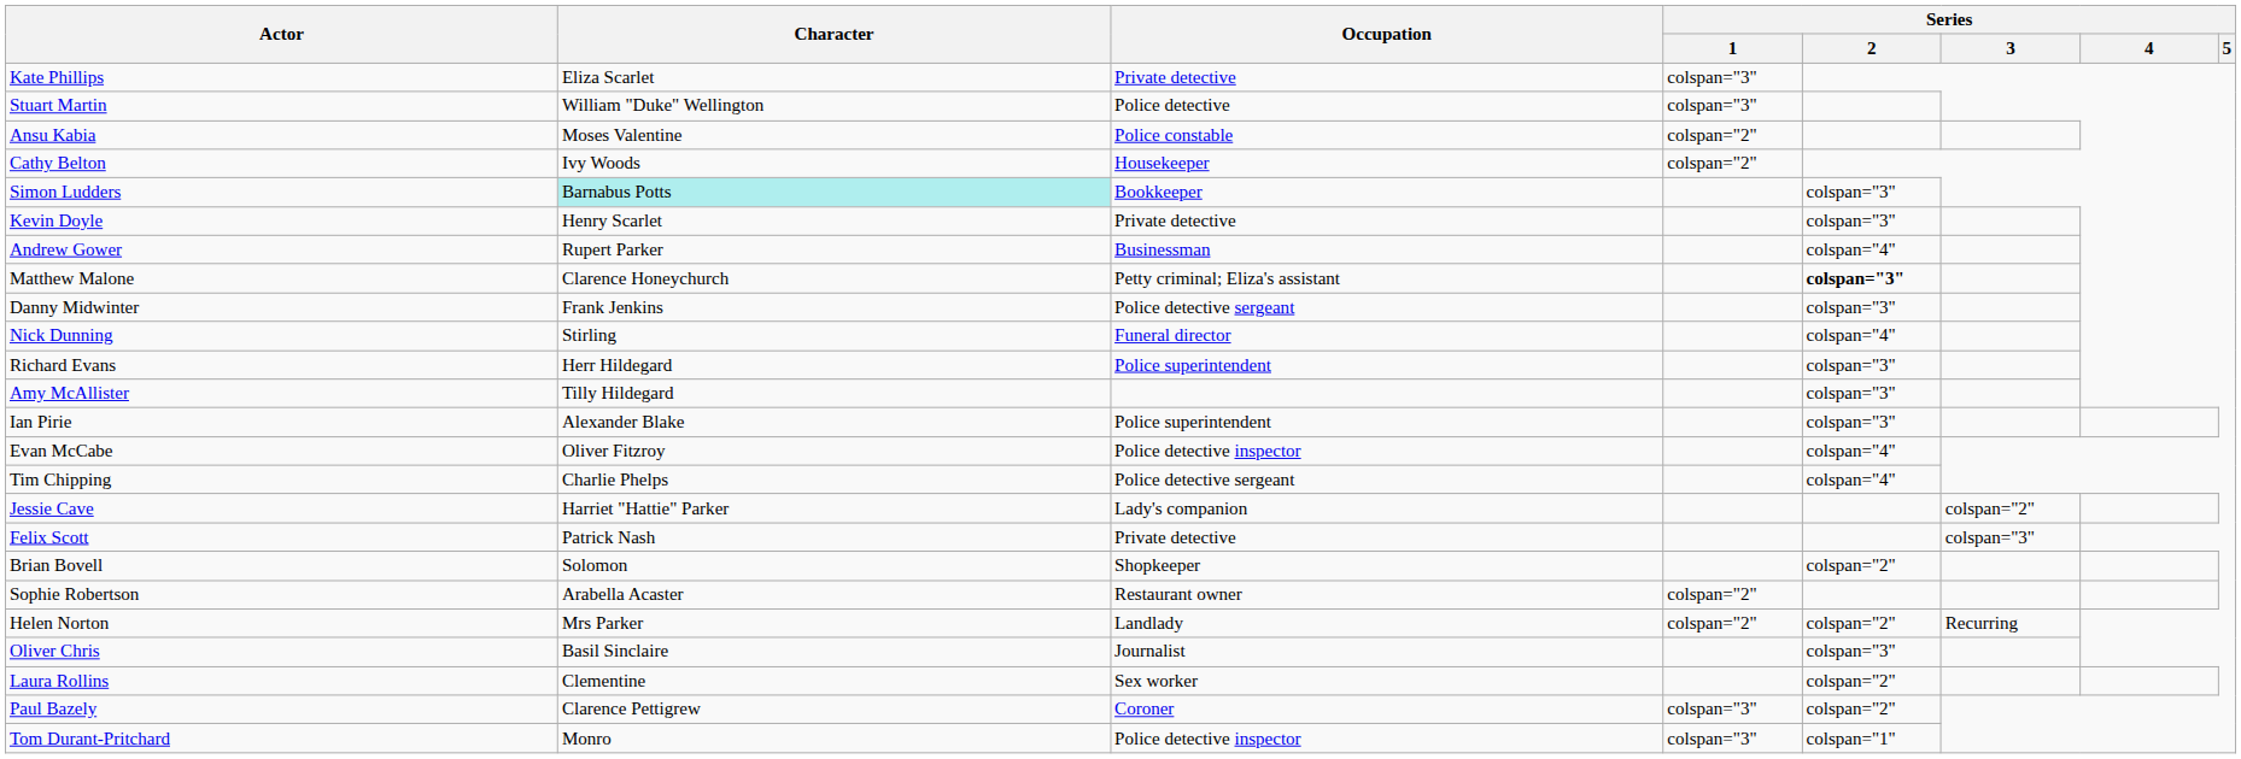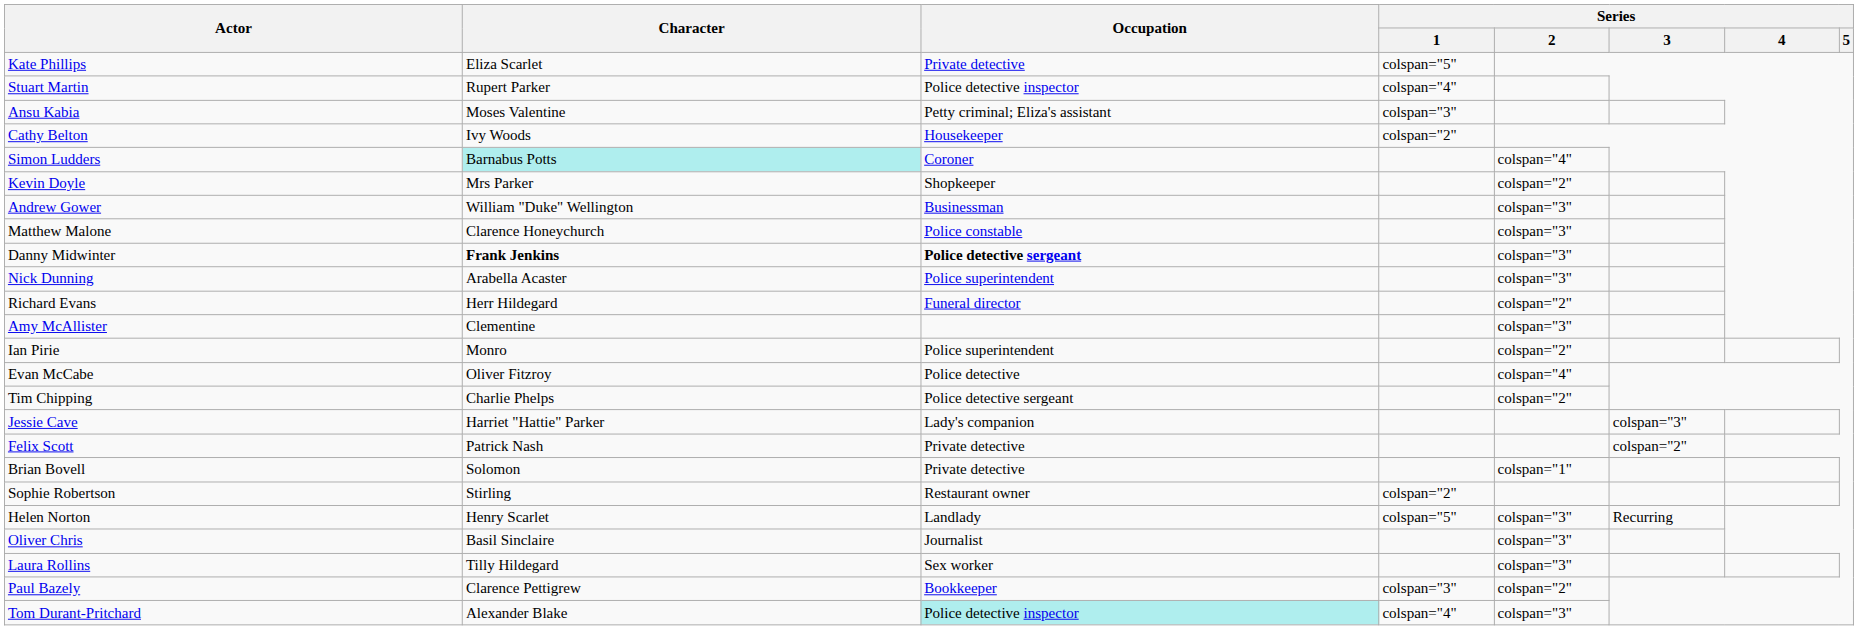Kate Phillips | Series / 1: colspan="3" -> colspan="5"
Stuart Martin | Character: William "Duke" Wellington -> Rupert Parker
Stuart Martin | Occupation: Police detective -> Police detective inspector
Stuart Martin | Series / 1: colspan="3" -> colspan="4"
Ansu Kabia | Occupation: Police constable -> Petty criminal; Eliza's assistant
Ansu Kabia | Series / 1: colspan="2" -> colspan="3"
Simon Ludders | Occupation: Bookkeeper -> Coroner
Simon Ludders | Series / 2: colspan="3" -> colspan="4"
Kevin Doyle | Character: Henry Scarlet -> Mrs Parker
Kevin Doyle | Occupation: Private detective -> Shopkeeper
Kevin Doyle | Series / 2: colspan="3" -> colspan="2"
Andrew Gower | Character: Rupert Parker -> William "Duke" Wellington
Andrew Gower | Series / 2: colspan="4" -> colspan="3"
Matthew Malone | Occupation: Petty criminal; Eliza's assistant -> Police constable
Matthew Malone | Series / 2: bold -> normal
Danny Midwinter | Character: normal -> bold
Danny Midwinter | Occupation: normal -> bold
Nick Dunning | Character: Stirling -> Arabella Acaster
Nick Dunning | Occupation: Funeral director -> Police superintendent
Nick Dunning | Series / 2: colspan="4" -> colspan="3"
Richard Evans | Occupation: Police superintendent -> Funeral director
Richard Evans | Series / 2: colspan="3" -> colspan="2"
Amy McAllister | Character: Tilly Hildegard -> Clementine
Ian Pirie | Character: Alexander Blake -> Monro
Ian Pirie | Series / 2: colspan="3" -> colspan="2"
Evan McCabe | Occupation: Police detective inspector -> Police detective
Tim Chipping | Series / 2: colspan="4" -> colspan="2"
Jessie Cave | Series / 3: colspan="2" -> colspan="3"
Felix Scott | Series / 3: colspan="3" -> colspan="2"
Brian Bovell | Occupation: Shopkeeper -> Private detective
Brian Bovell | Series / 2: colspan="2" -> colspan="1"
Sophie Robertson | Character: Arabella Acaster -> Stirling
Helen Norton | Character: Mrs Parker -> Henry Scarlet
Helen Norton | Series / 1: colspan="2" -> colspan="5"
Helen Norton | Series / 2: colspan="2" -> colspan="3"
Laura Rollins | Character: Clementine -> Tilly Hildegard
Laura Rollins | Series / 2: colspan="2" -> colspan="3"
Paul Bazely | Occupation: Coroner -> Bookkeeper
Tom Durant-Pritchard | Character: Monro -> Alexander Blake
Tom Durant-Pritchard | Occupation: no background -> paleturquoise background
Tom Durant-Pritchard | Series / 1: colspan="3" -> colspan="4"
Tom Durant-Pritchard | Series / 2: colspan="1" -> colspan="3"
